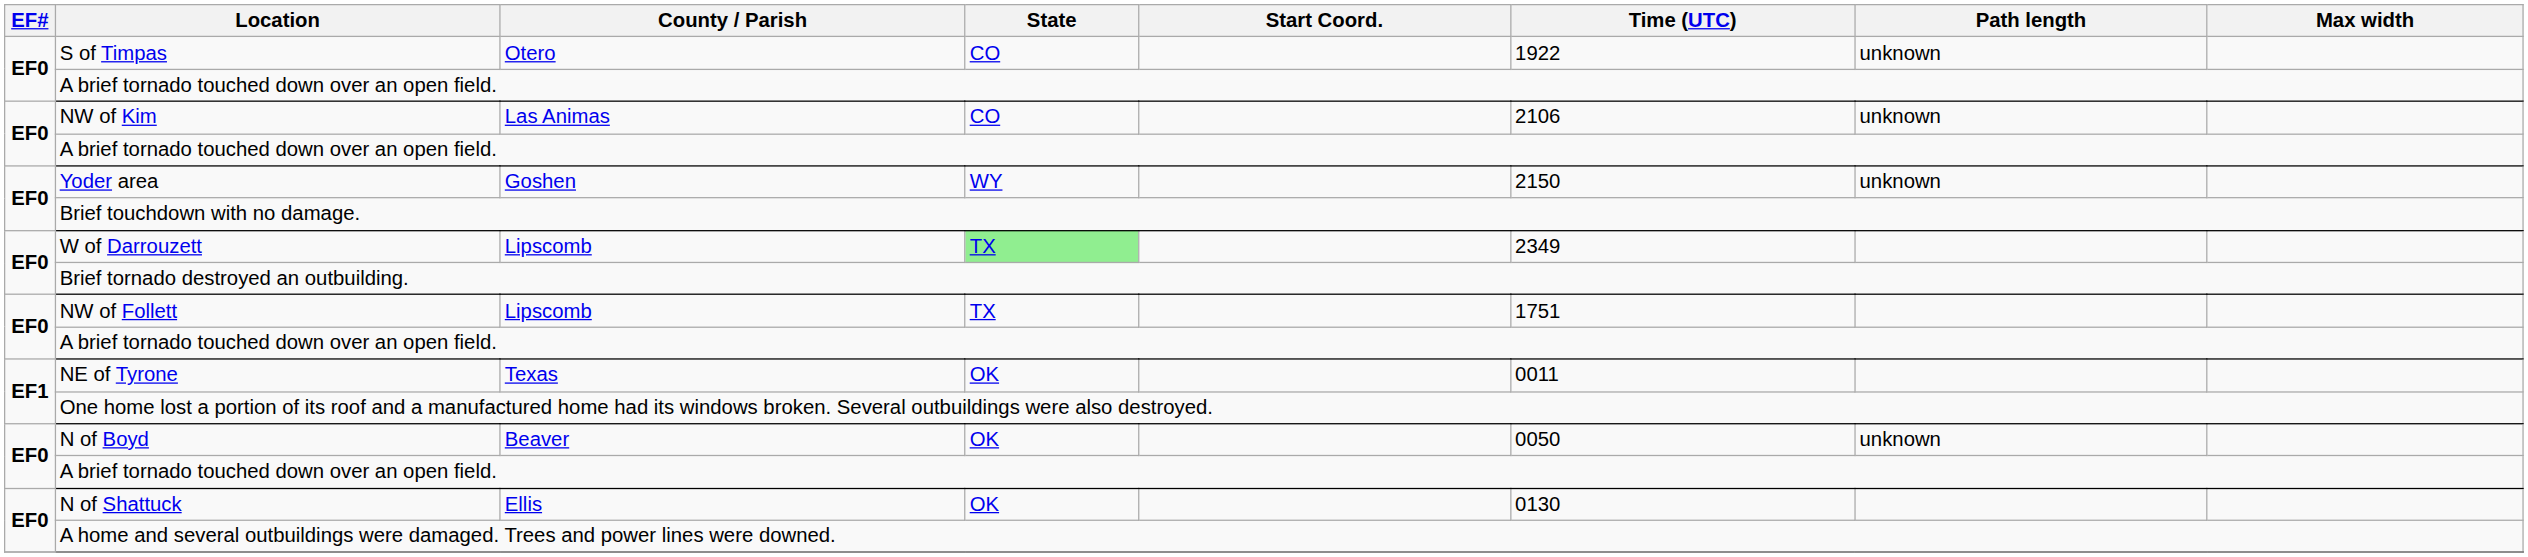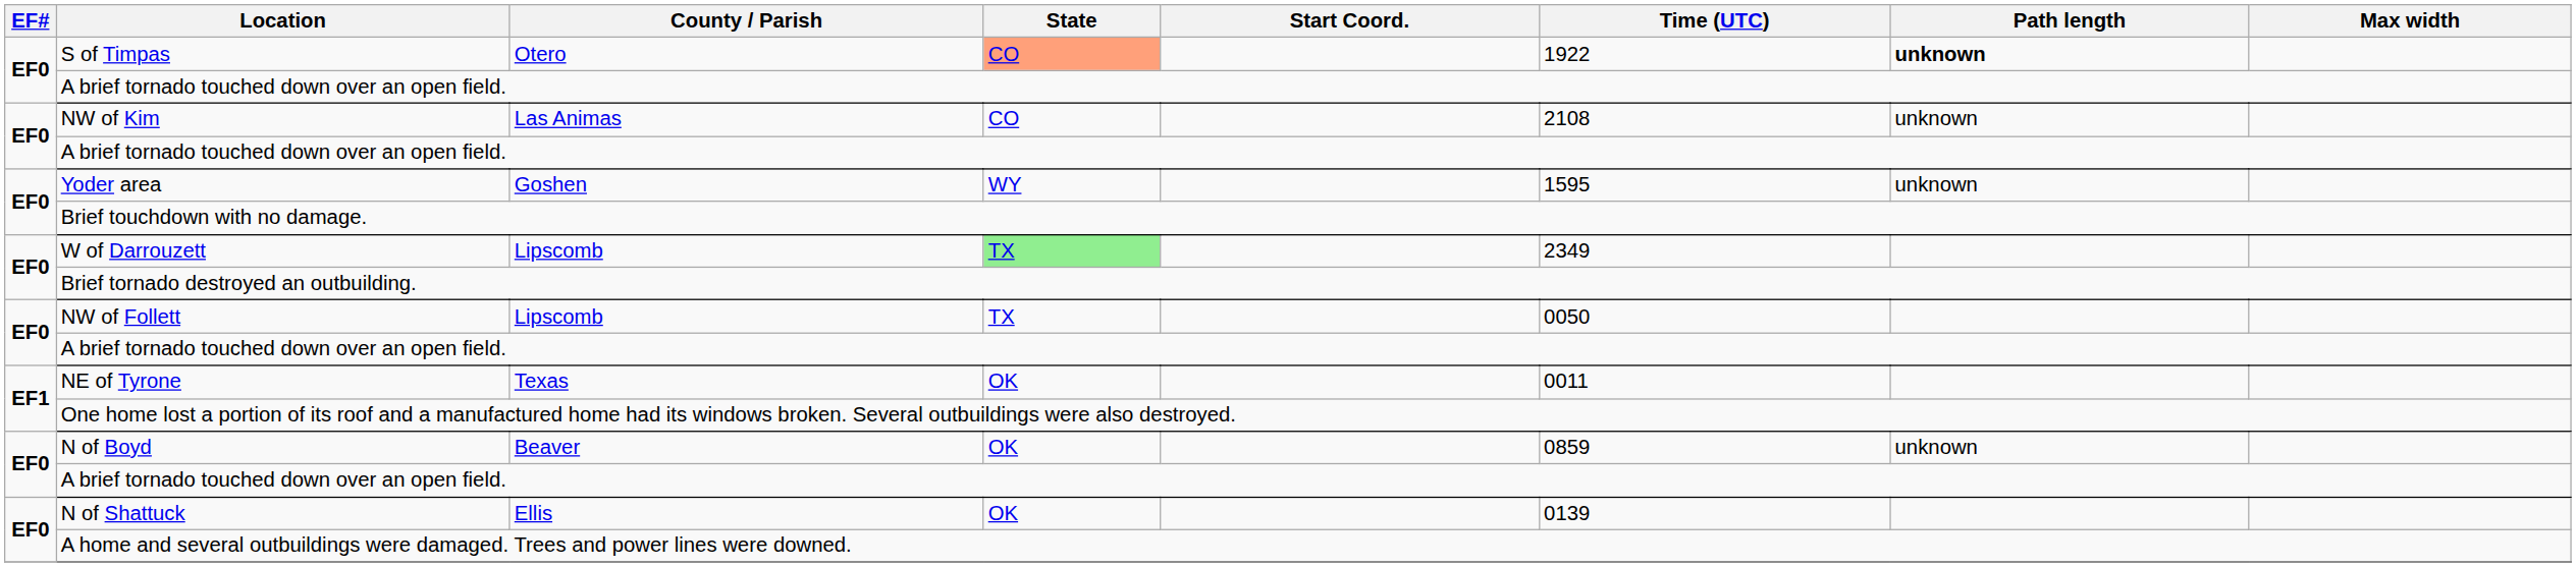S of Timpas | State: no background -> lightsalmon background
S of Timpas | Path length: normal -> bold
NW of Kim | Time (UTC): 2106 -> 2108
Yoder area | Time (UTC): 2150 -> 1595
NW of Follett | Time (UTC): 1751 -> 0050
N of Boyd | Time (UTC): 0050 -> 0859
N of Shattuck | Time (UTC): 0130 -> 0139
